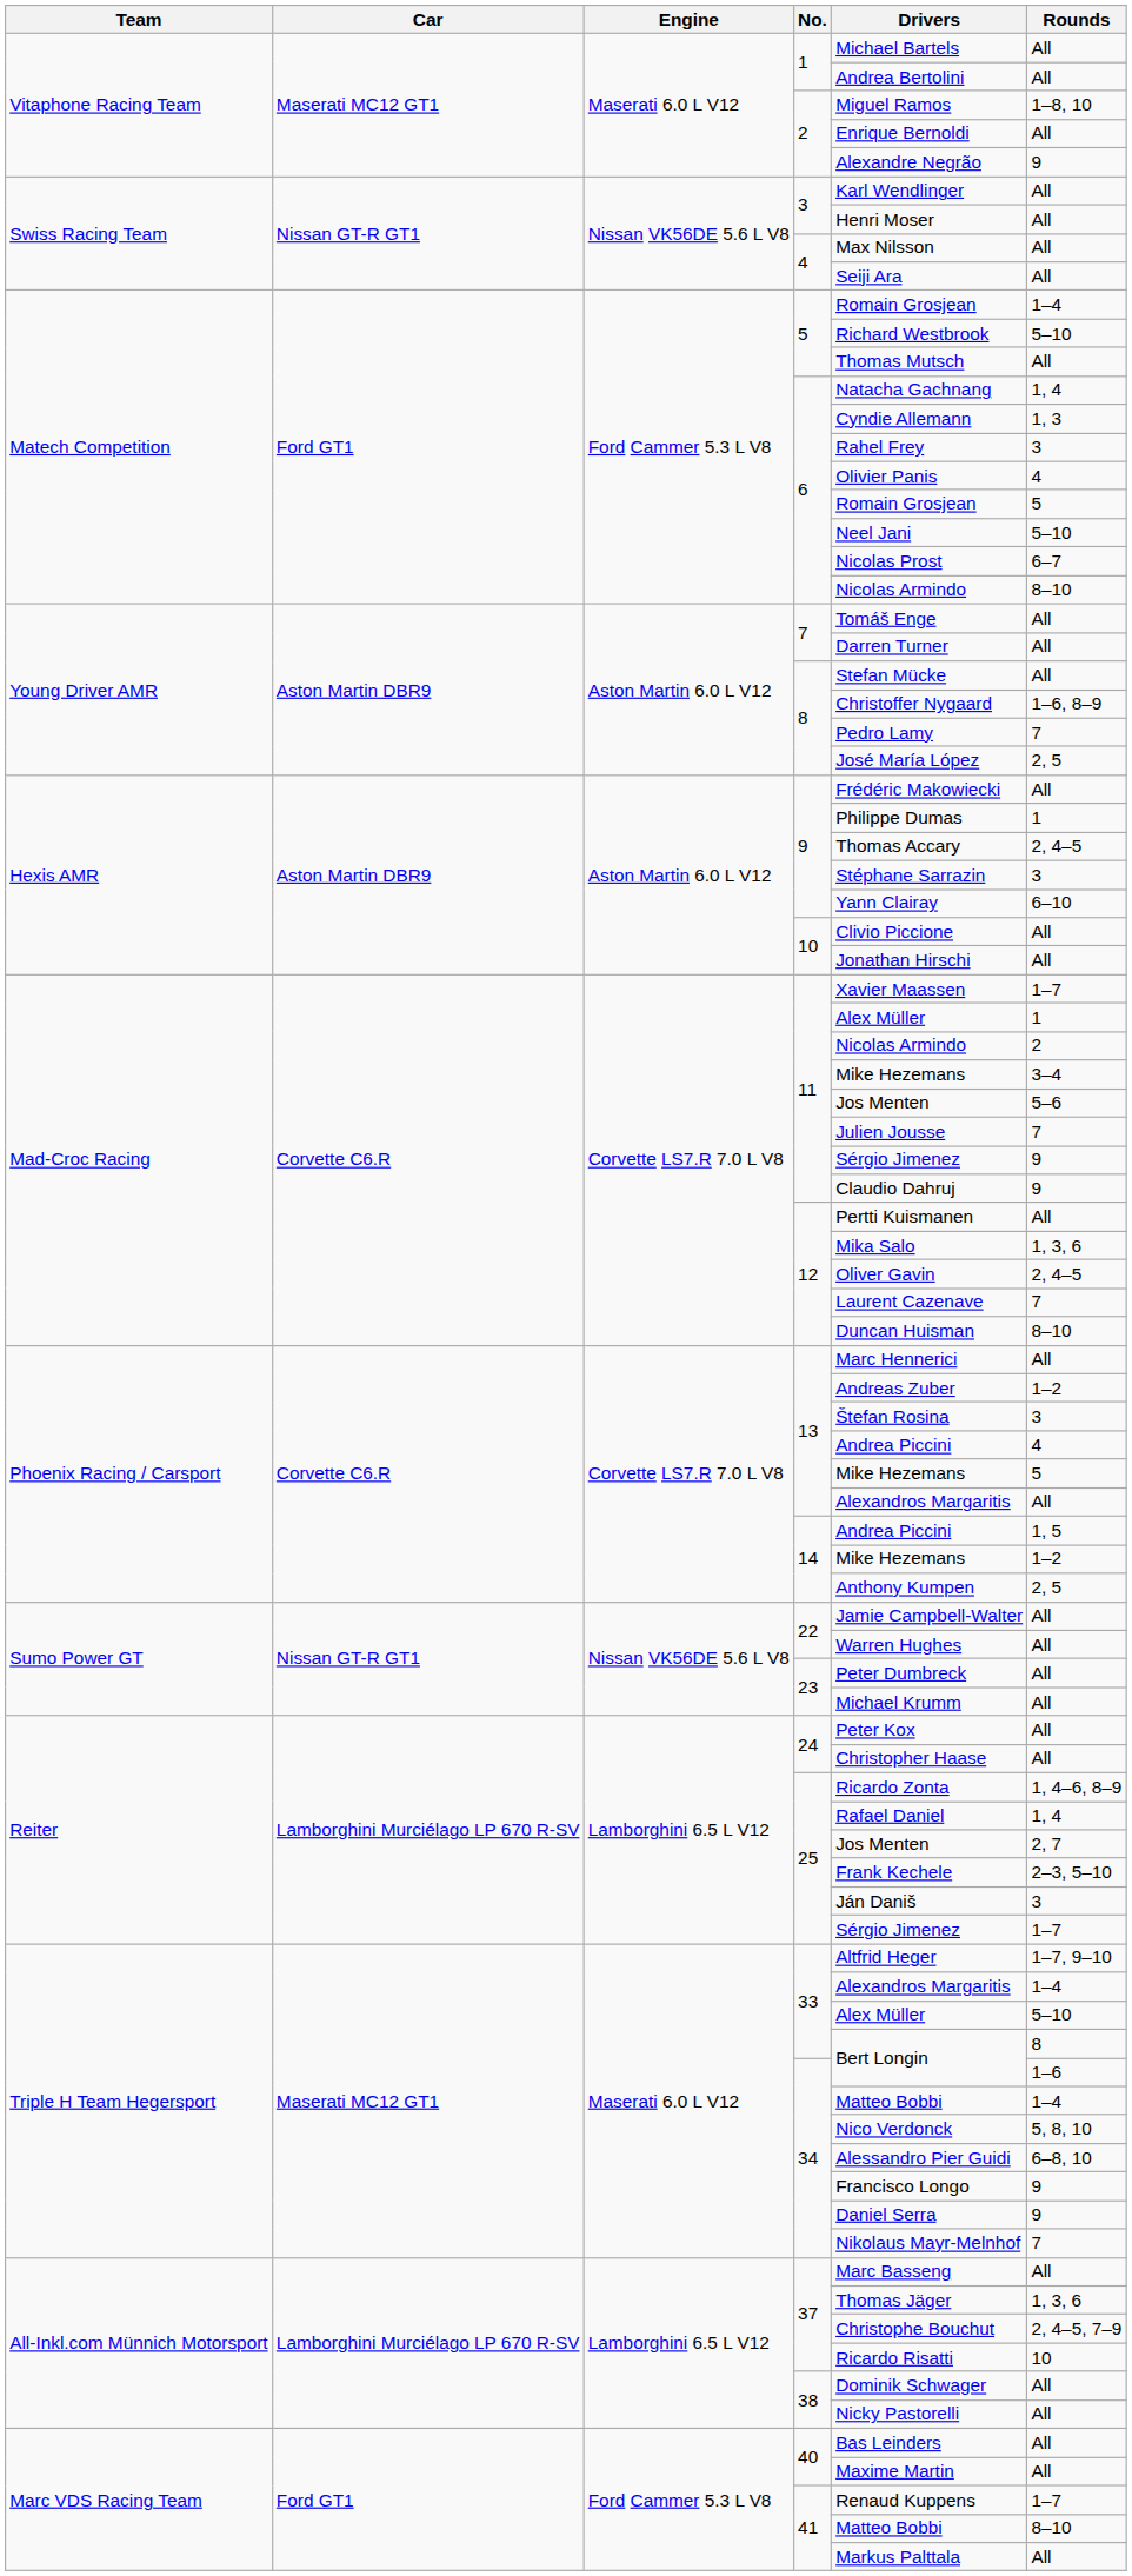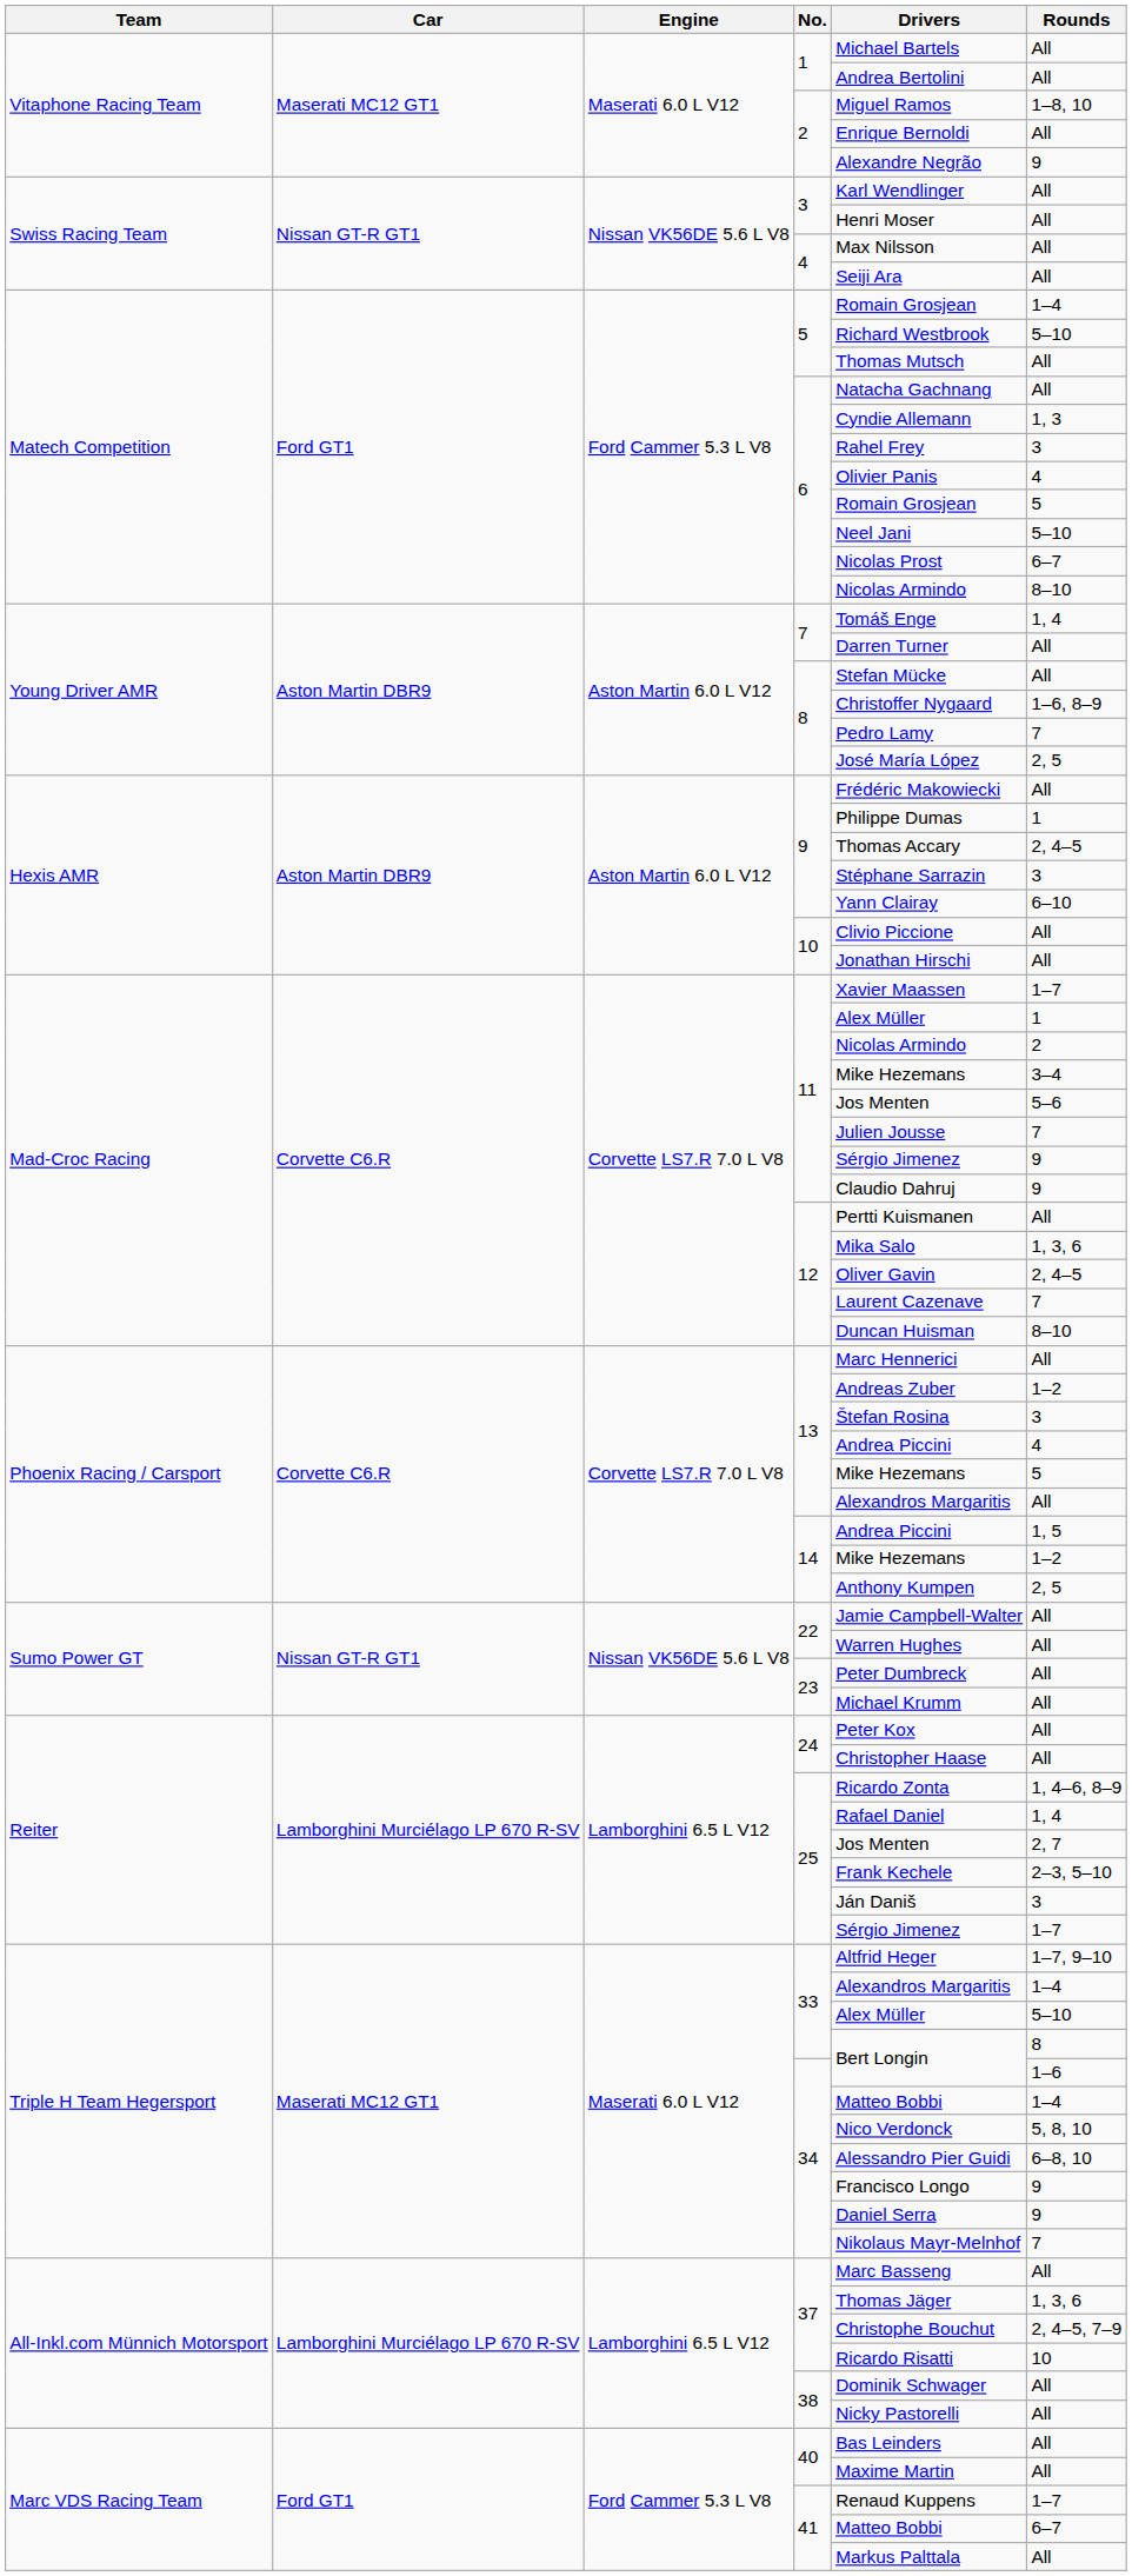row 14 | Rounds: 1, 4 -> All
row 22 | Rounds: All -> 1, 4
row 89 | Rounds: 8–10 -> 6–7
